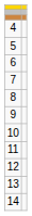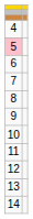row 5 | column 1: no background -> pink background
